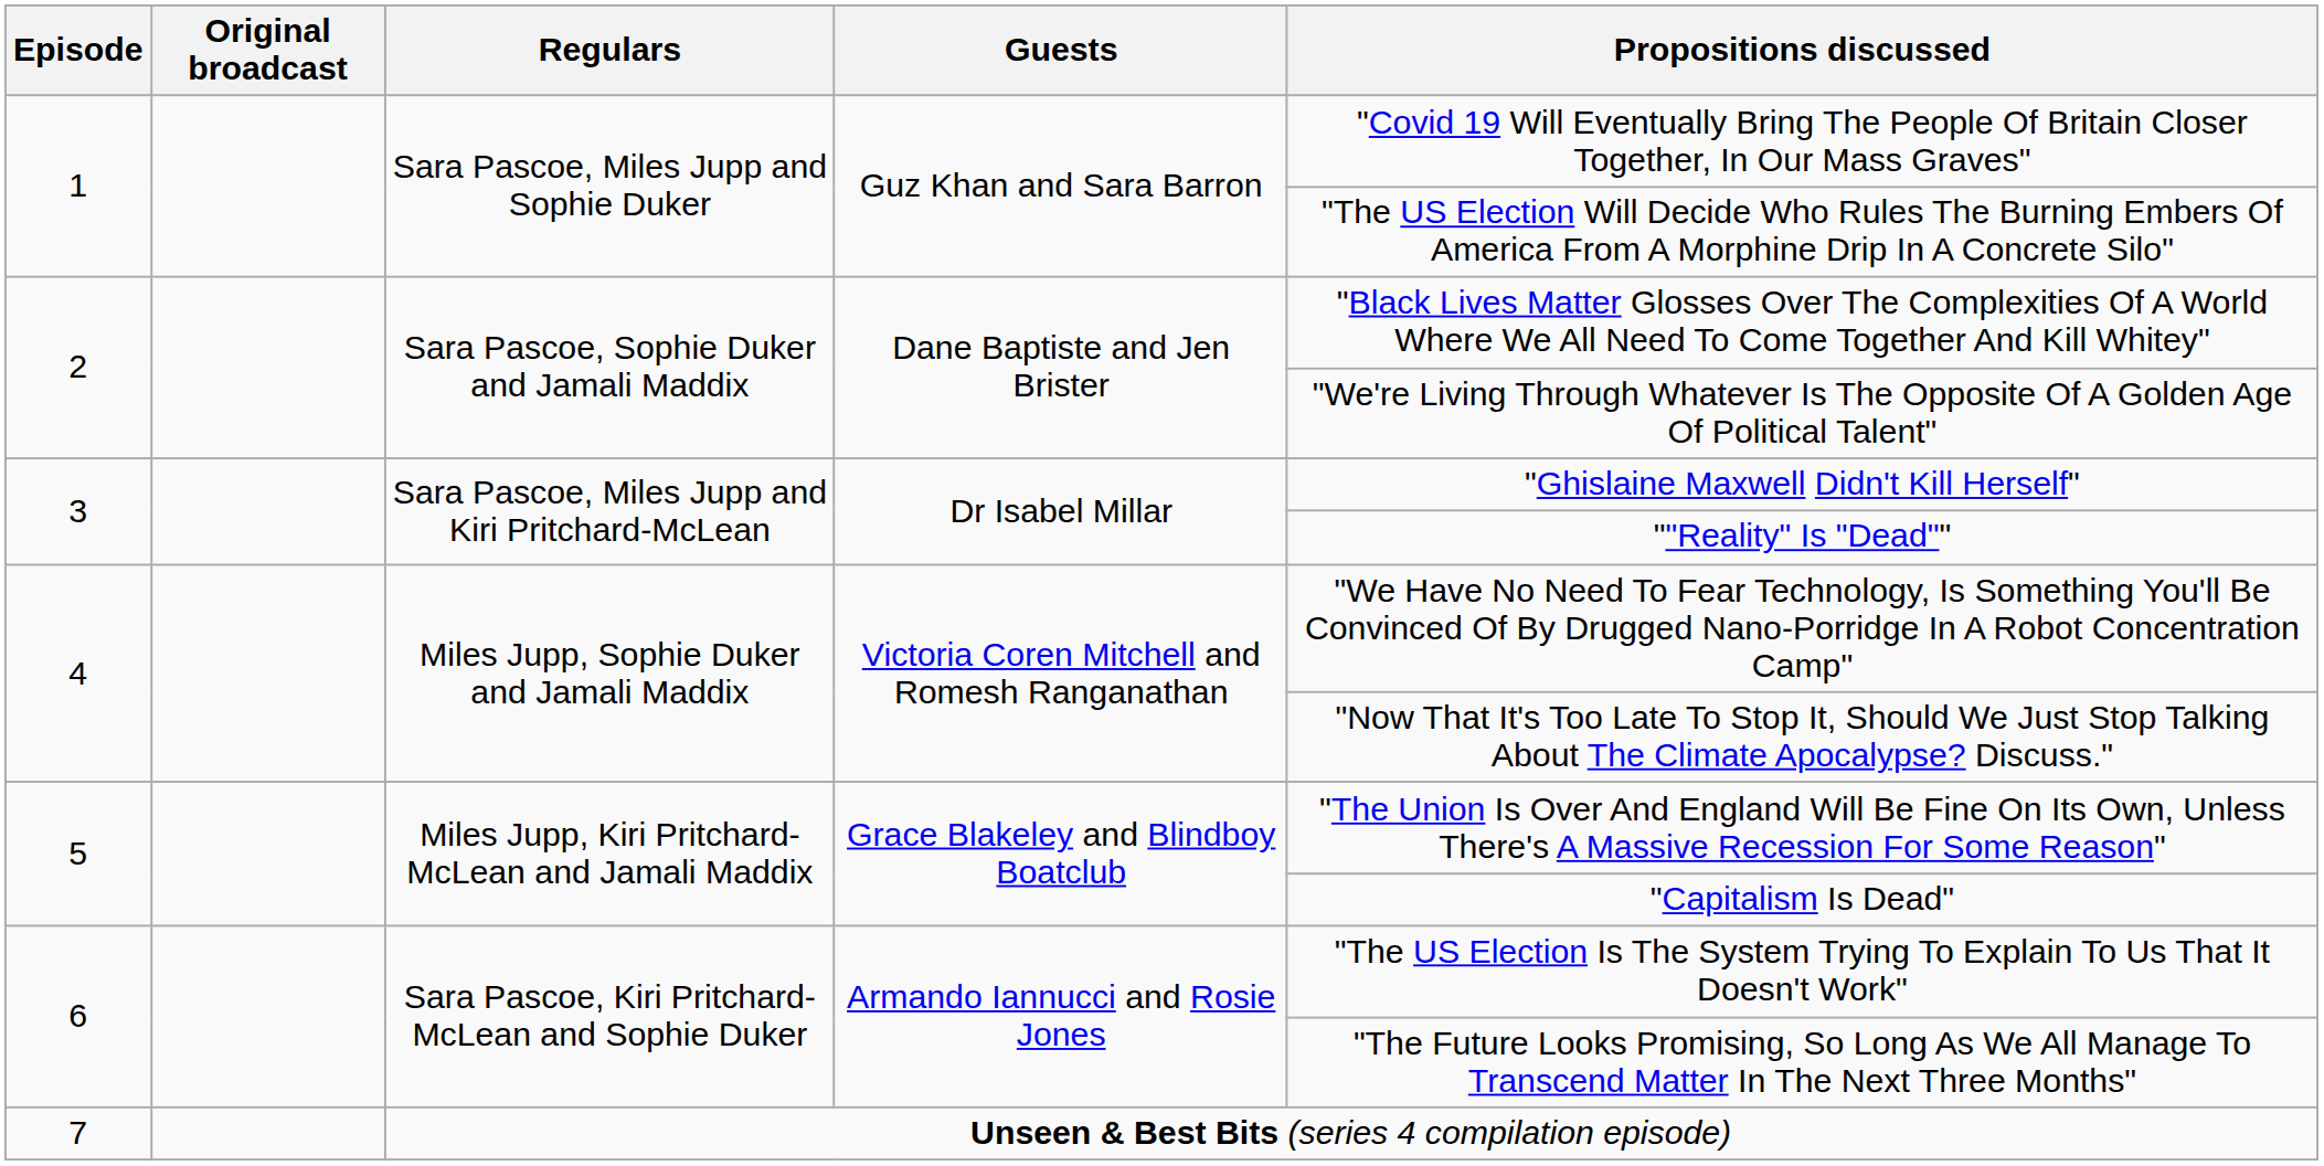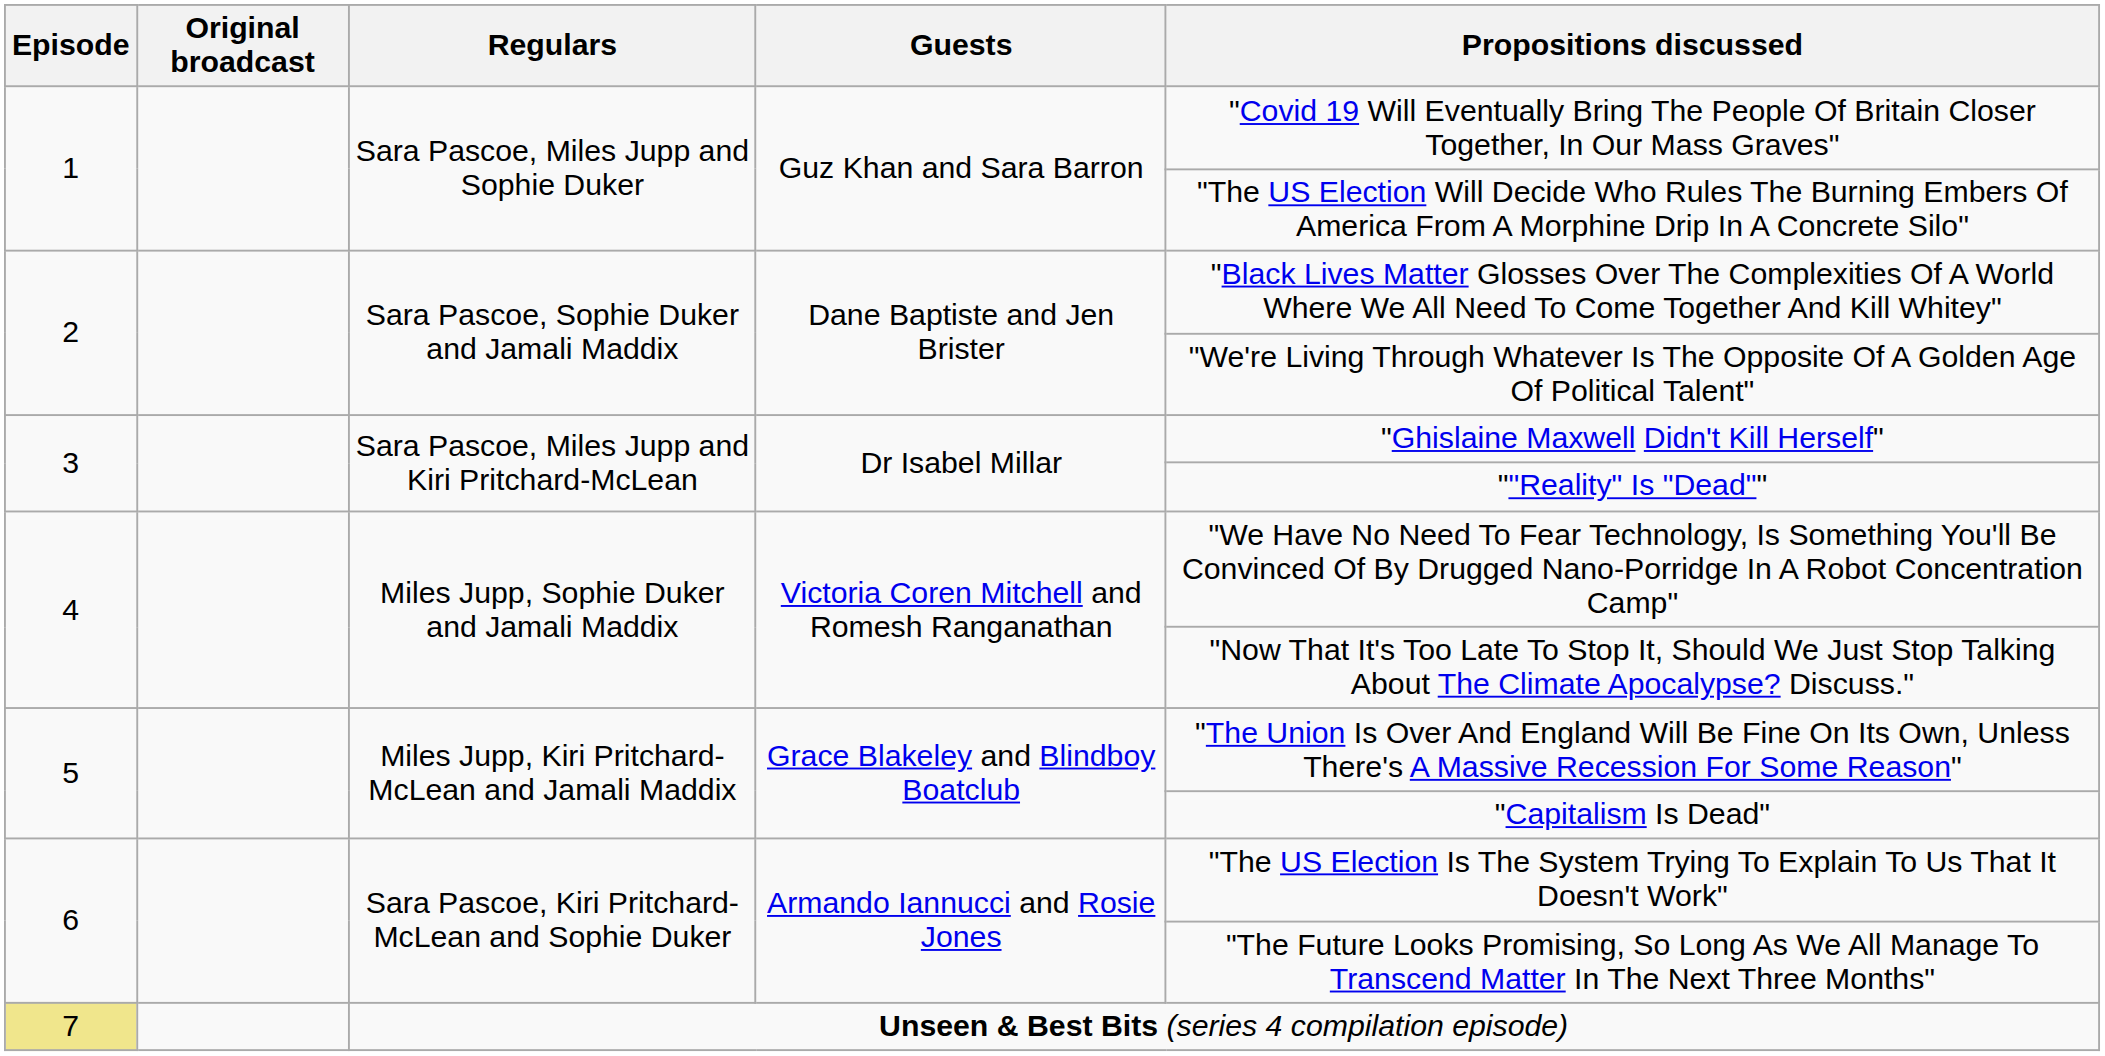7 | Episode: no background -> khaki background
